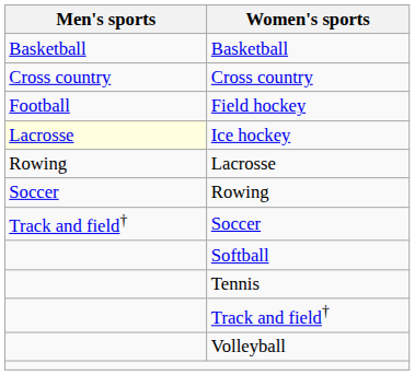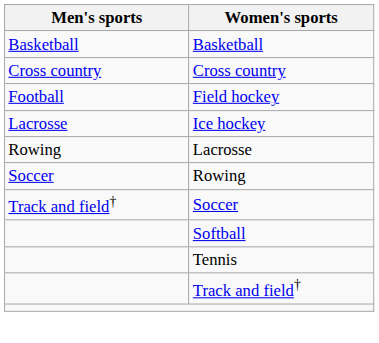Ice hockey | Men's sports: lightyellow background -> no background
- row: Volleyball
